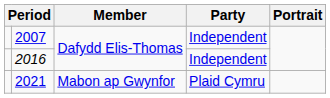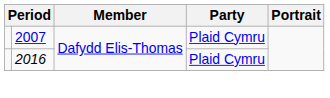2007 | Party: Independent -> Plaid Cymru
2016 | Party: Independent -> Plaid Cymru
- row: 2021 | Mabon ap Gwynfor | Plaid Cymru
